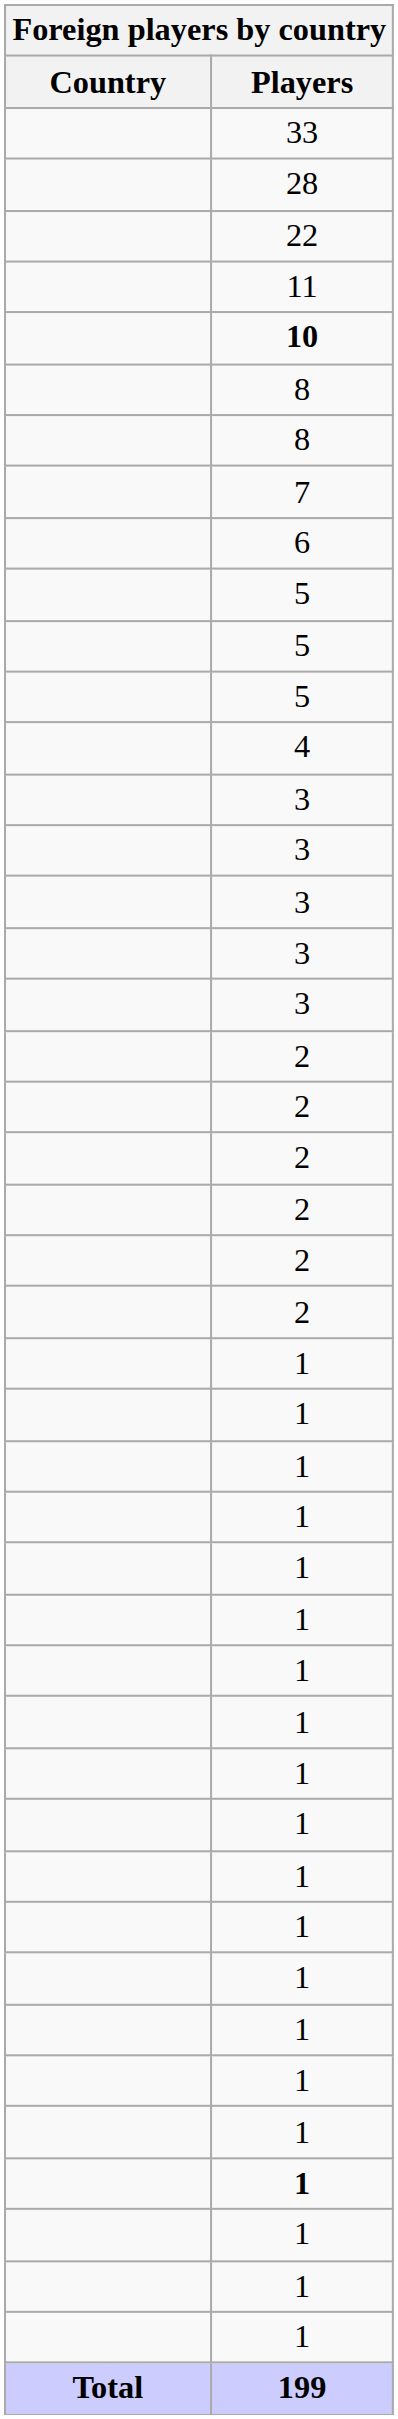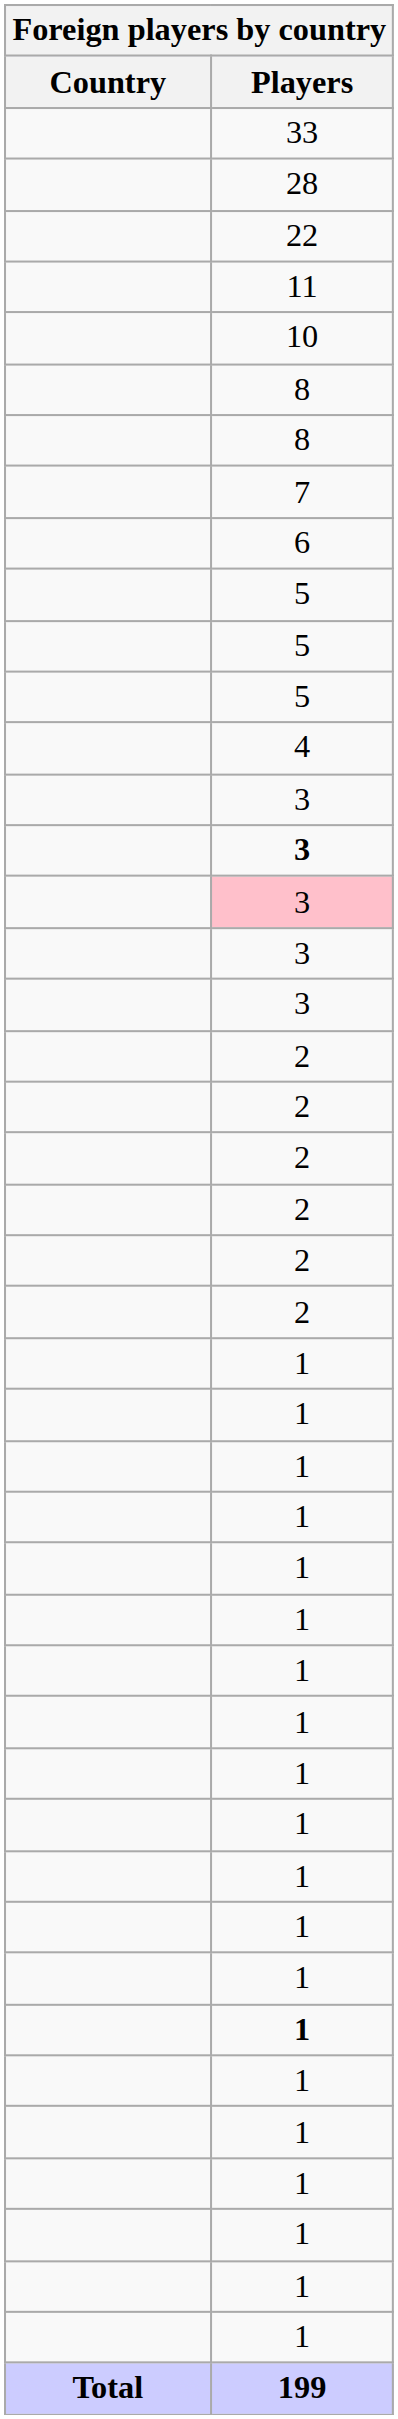row 7 | Players: bold -> normal
row 17 | Players: normal -> bold
row 18 | Players: no background -> pink background
row 40 | Players: normal -> bold
row 43 | Players: bold -> normal
